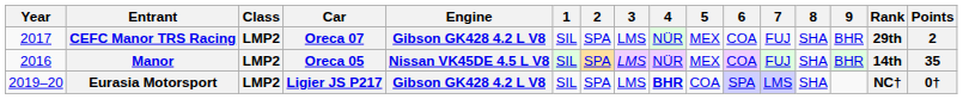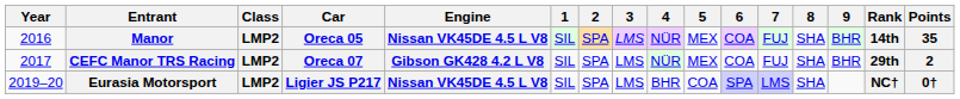rows swapped: Manor <-> CEFC Manor TRS Racing
Eurasia Motorsport | Engine: Gibson GK428 4.2 L V8 -> Nissan VK45DE 4.5 L V8
Eurasia Motorsport | 4: bold -> normal
